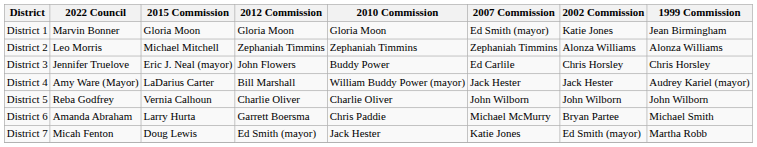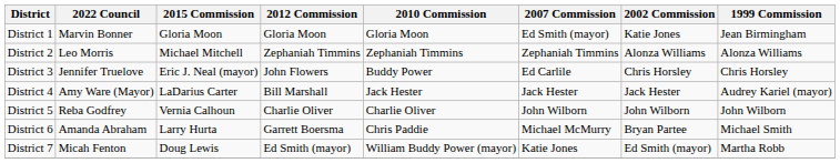District 4 | 2010 Commission: William Buddy Power (mayor) -> Jack Hester
District 7 | 2010 Commission: Jack Hester -> William Buddy Power (mayor)
